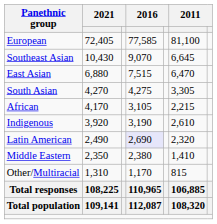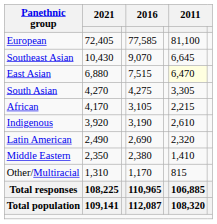East Asian | column 6: no background -> lightyellow background
Latin American | column 4: lavender background -> no background
